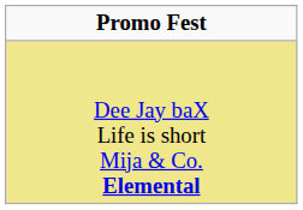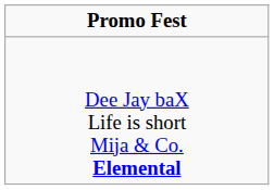row 2 | column 1: khaki background -> no background
